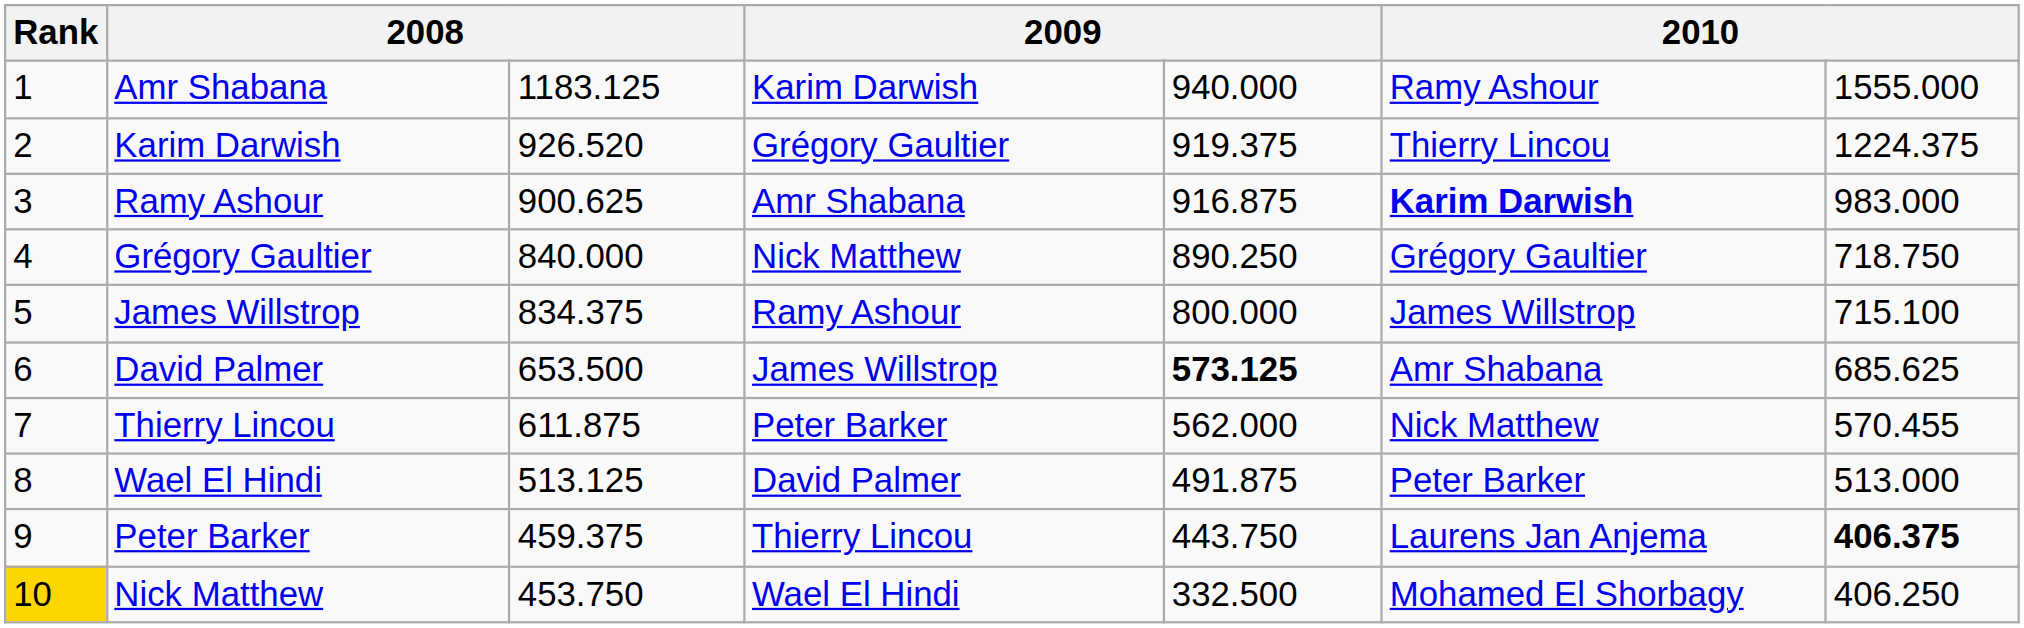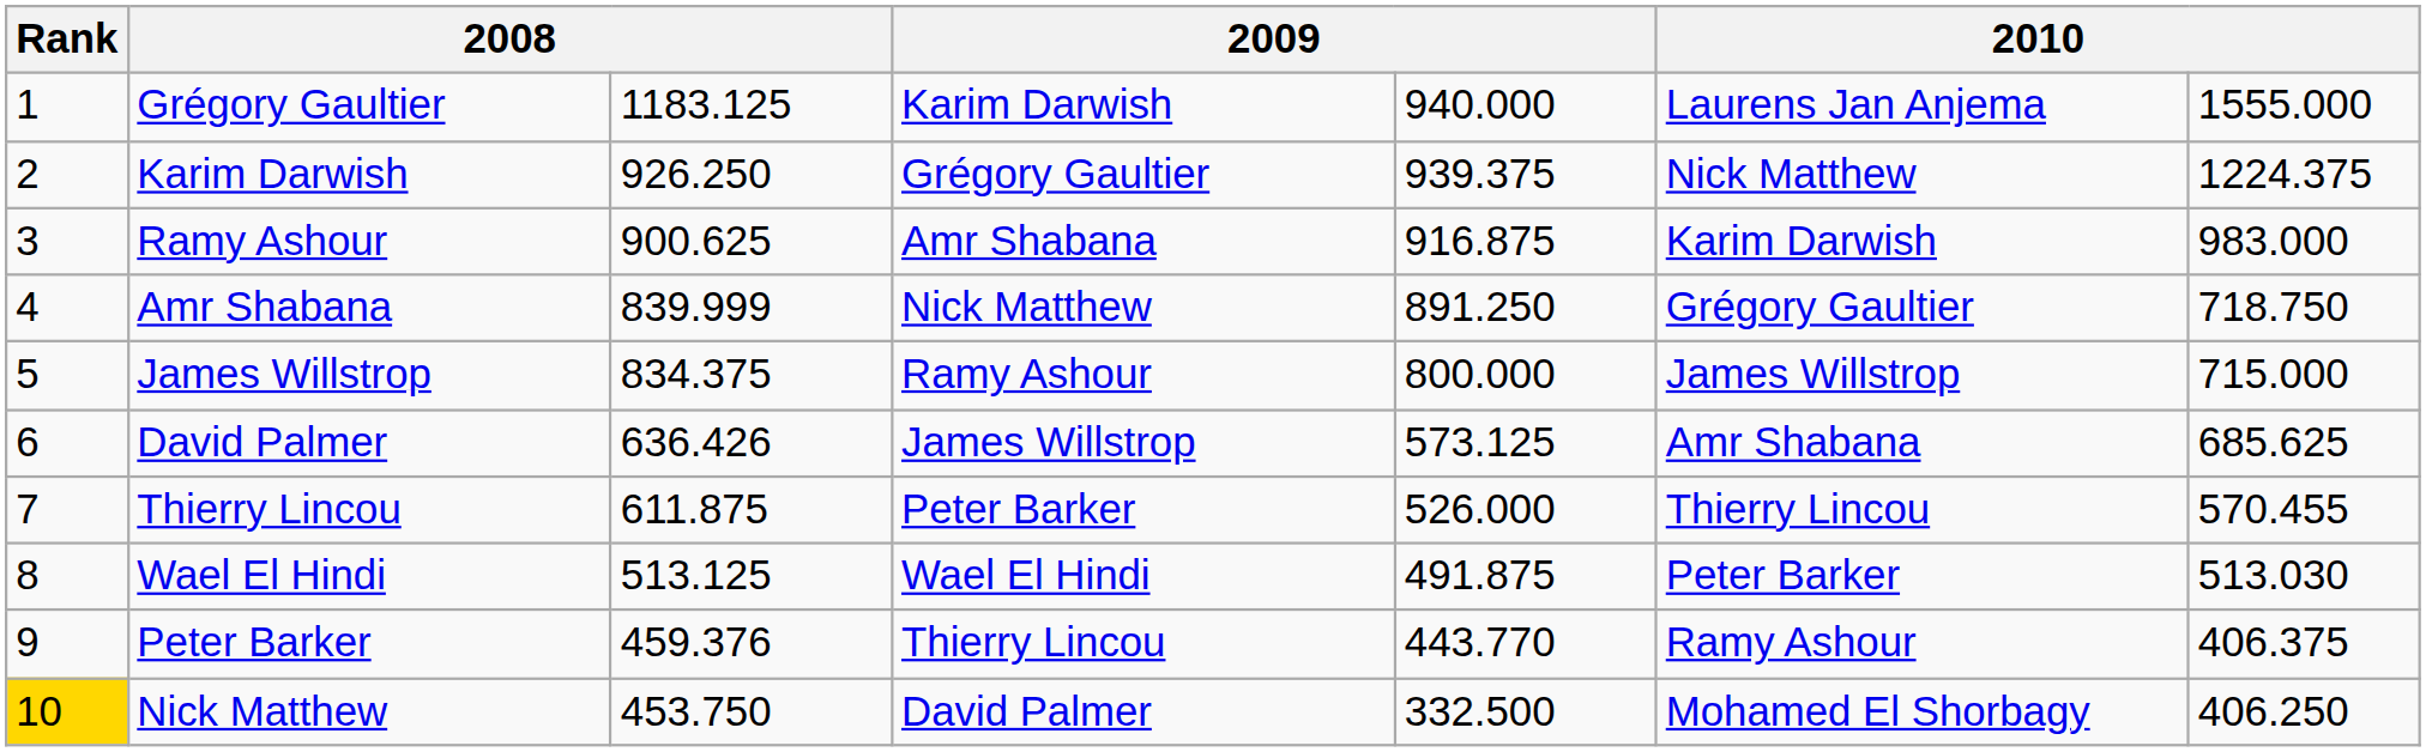row 2 | column 2: Amr Shabana -> Grégory Gaultier
row 2 | column 6: Ramy Ashour -> Laurens Jan Anjema
row 3 | column 3: 926.520 -> 926.250
row 3 | column 5: 919.375 -> 939.375
row 3 | column 6: Thierry Lincou -> Nick Matthew
row 4 | column 6: bold -> normal
row 5 | column 2: Grégory Gaultier -> Amr Shabana
row 5 | column 3: 840.000 -> 839.999
row 5 | column 5: 890.250 -> 891.250
row 6 | column 7: 715.100 -> 715.000
row 7 | column 3: 653.500 -> 636.426
row 7 | column 5: bold -> normal
row 8 | column 5: 562.000 -> 526.000
row 8 | column 6: Nick Matthew -> Thierry Lincou
row 9 | column 4: David Palmer -> Wael El Hindi
row 9 | column 7: 513.000 -> 513.030
row 10 | column 3: 459.375 -> 459.376
row 10 | column 5: 443.750 -> 443.770
row 10 | column 6: Laurens Jan Anjema -> Ramy Ashour
row 10 | column 7: bold -> normal
row 11 | column 4: Wael El Hindi -> David Palmer
